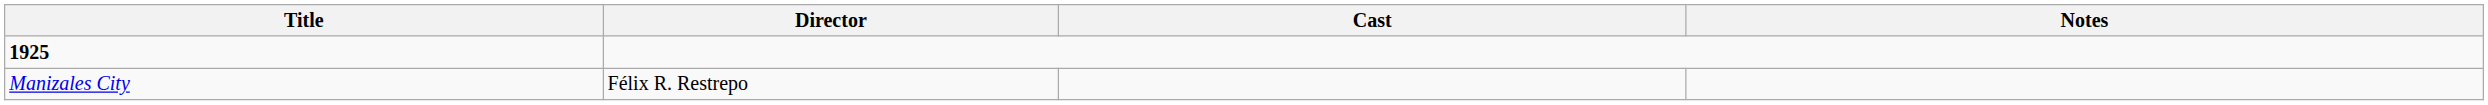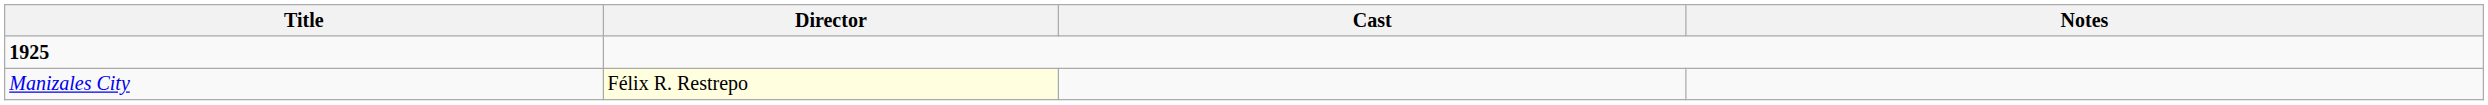Manizales City | Director: no background -> lightyellow background
